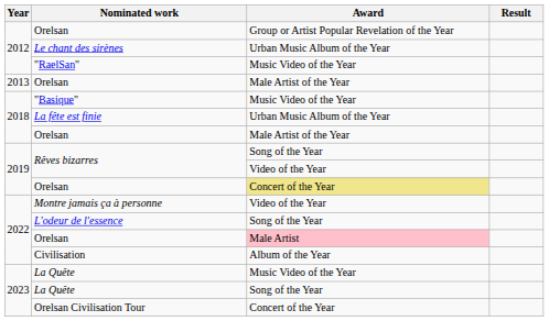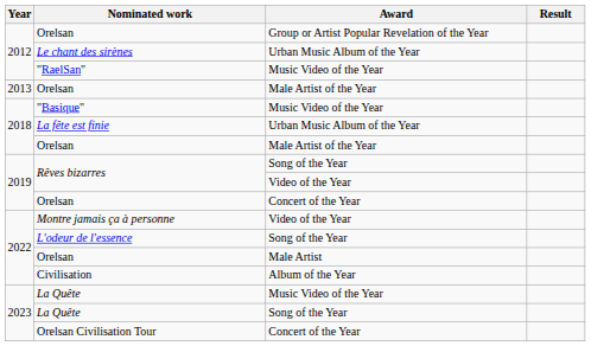Orelsan / Concert of the Year | Award: khaki background -> no background
Orelsan / Male Artist | Award: pink background -> no background
